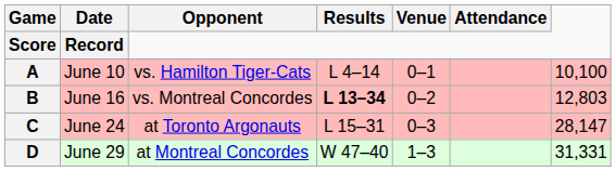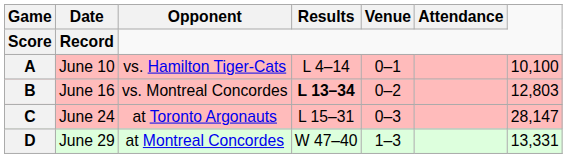D | column 7: 31,331 -> 13,331
